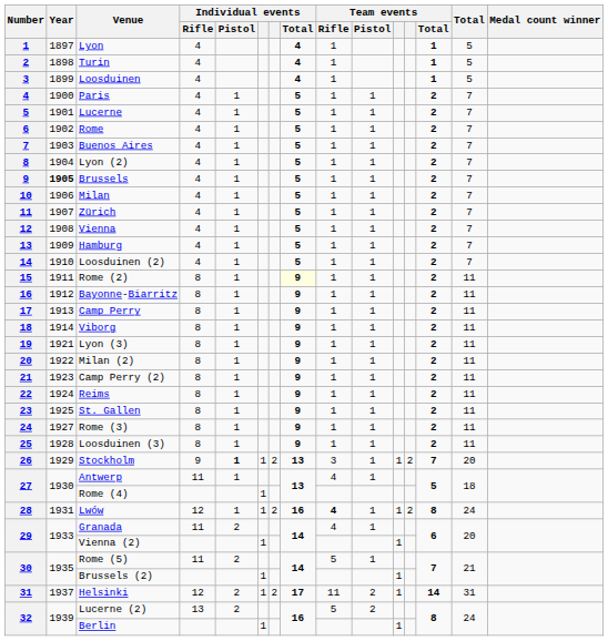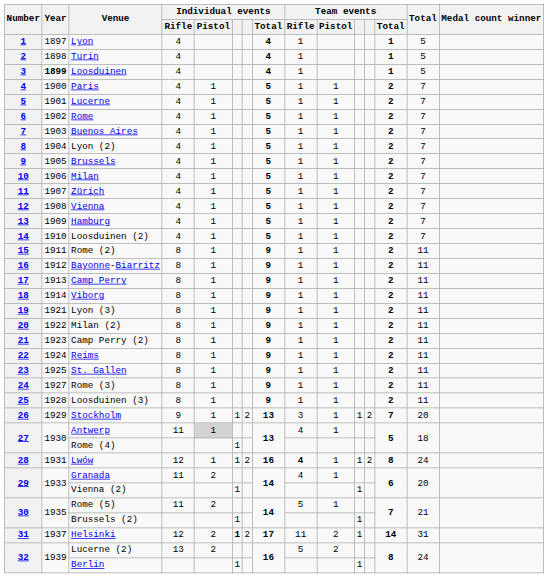Loosduinen | Year: normal -> bold
Brussels | Year: bold -> normal
Rome (2) | Individual events / Total: lightyellow background -> no background
Stockholm | Individual events / Pistol: bold -> normal
Antwerp | Individual events / Pistol: no background -> lightgrey background
Helsinki | column 6: normal -> bold
